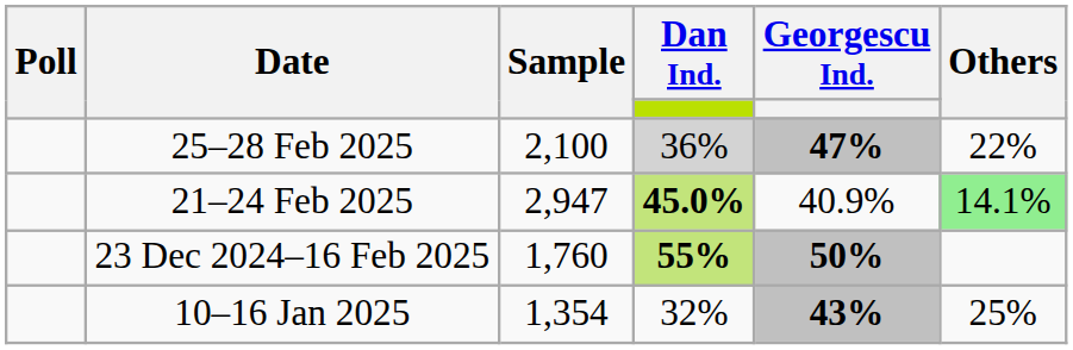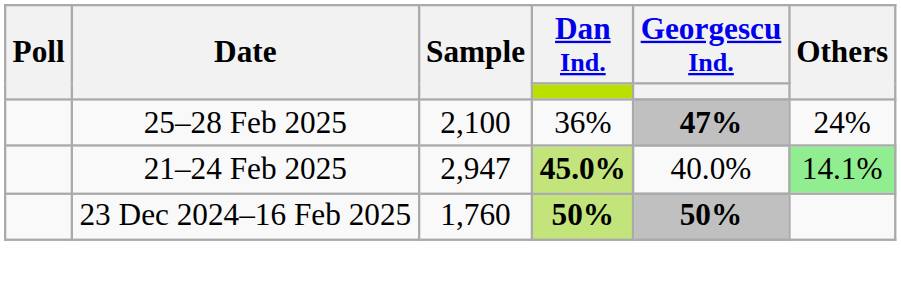25–28 Feb 2025 | Dan Ind.: lightgrey background -> no background
25–28 Feb 2025 | Others: 22% -> 24%
21–24 Feb 2025 | Georgescu Ind.: 40.9% -> 40.0%
23 Dec 2024–16 Feb 2025 | Dan Ind.: 55% -> 50%
- row: 10–16 Jan 2025 | 1,354 | 32% | 43% | 25%
